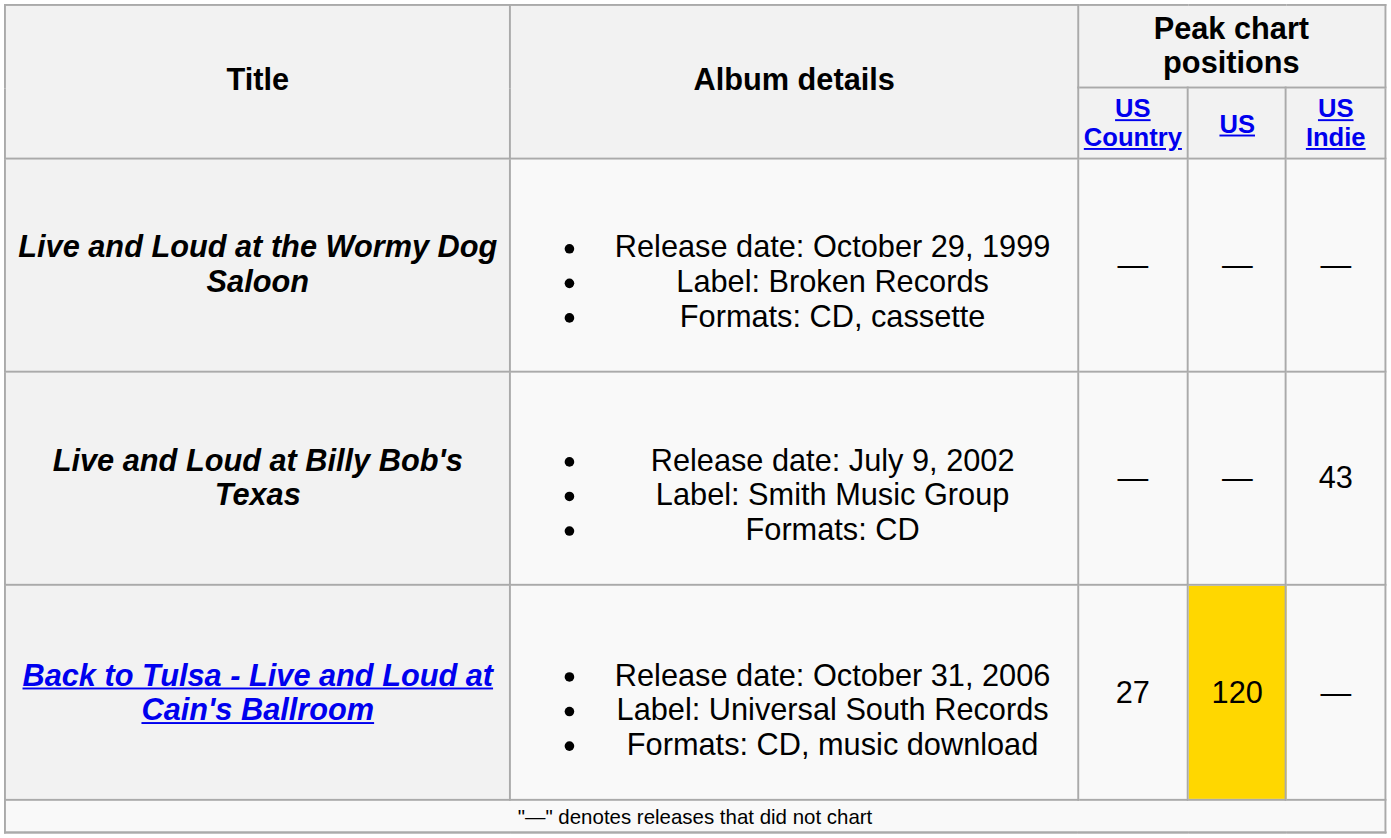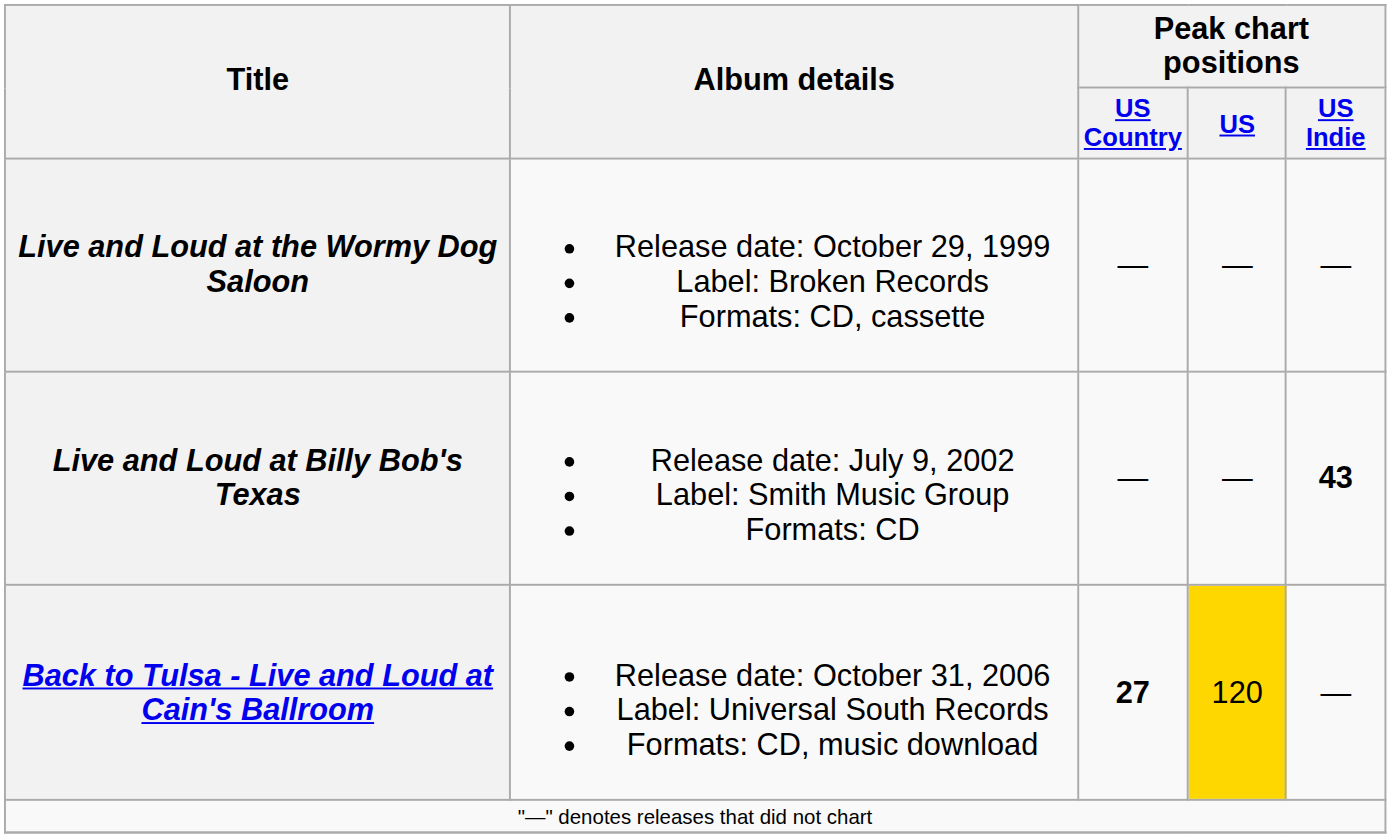Live and Loud at Billy Bob's Texas | Peak chart positions / US Indie: normal -> bold
Back to Tulsa - Live and Loud at Cain's Ballroom | Peak chart positions / US Country: normal -> bold
